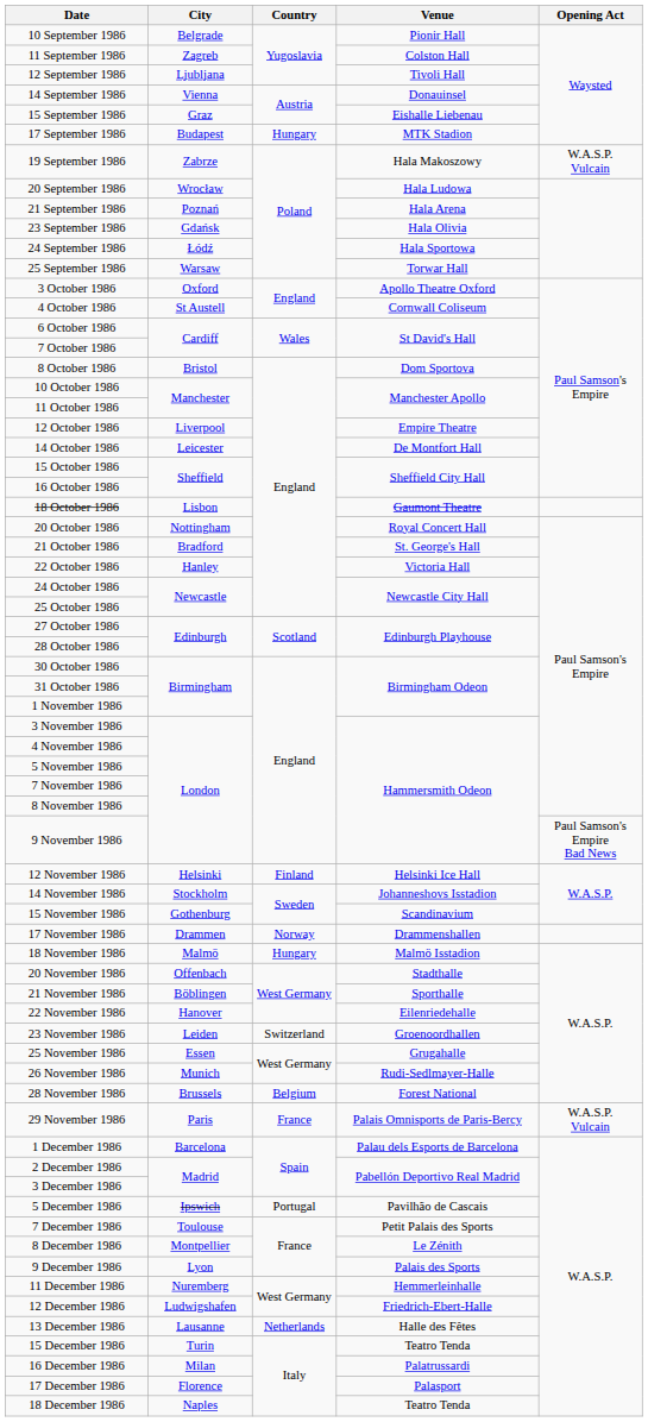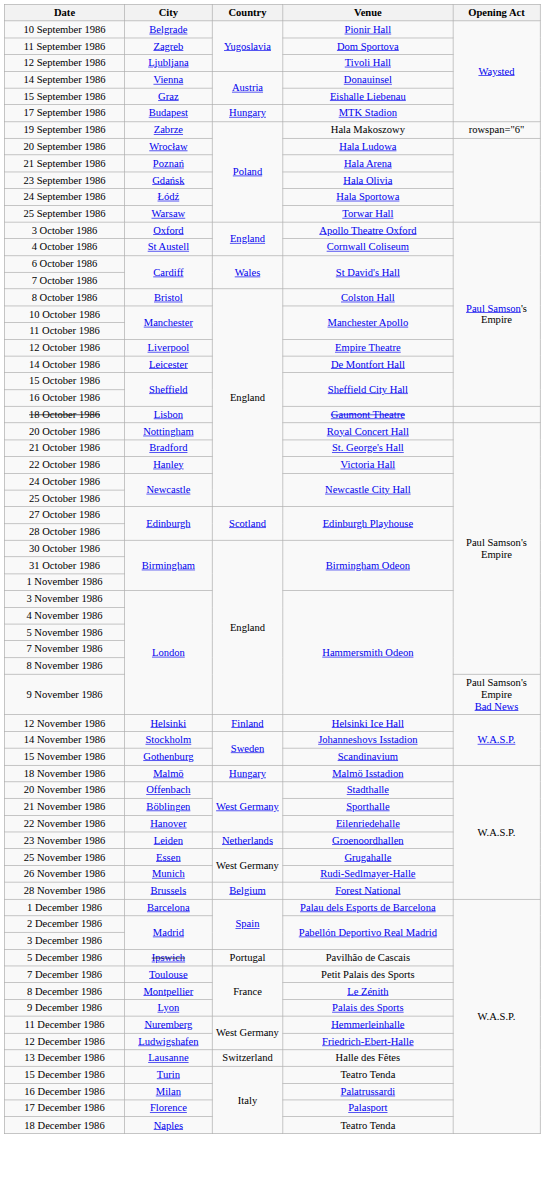11 September 1986 | Venue: Colston Hall -> Dom Sportova
19 September 1986 | Opening Act: W.A.S.P. Vulcain -> rowspan="6"
8 October 1986 | Venue: Dom Sportova -> Colston Hall
- row: 17 November 1986 | Drammen | Norway | Drammenshallen
23 November 1986 | Country: Switzerland -> Netherlands
- row: 29 November 1986 | Paris | France | Palais Omnisports de Paris-Bercy | W.A.S.P. Vulcain
13 December 1986 | Country: Netherlands -> Switzerland
